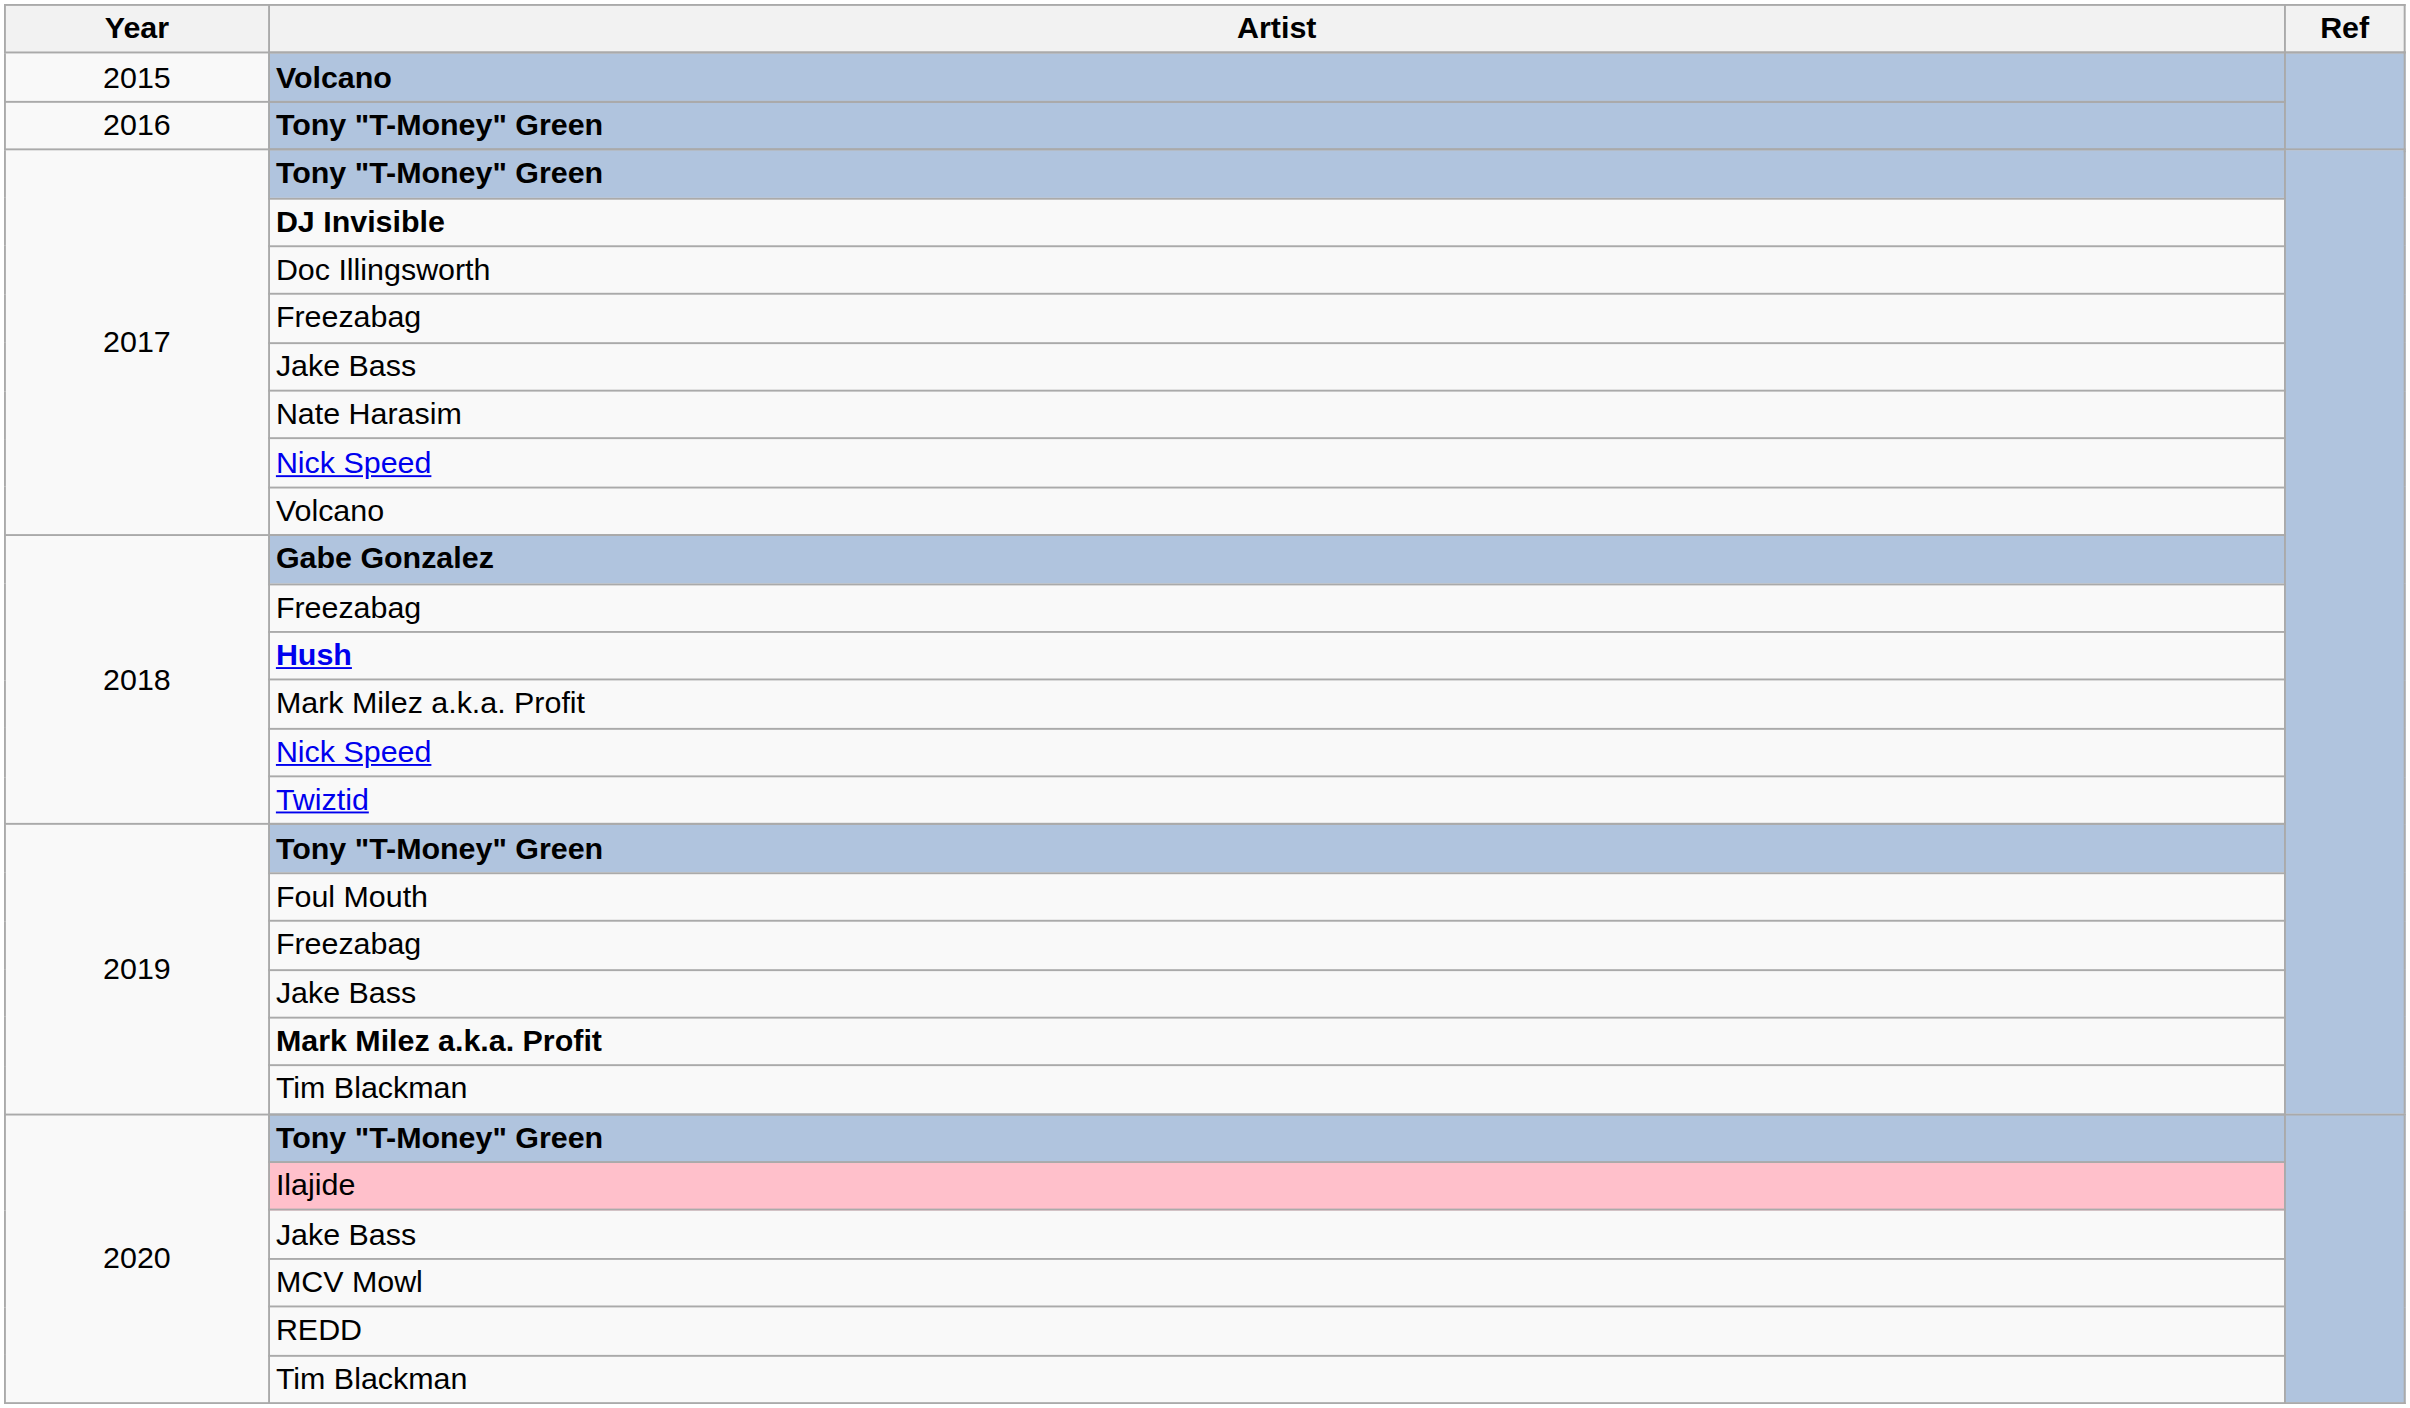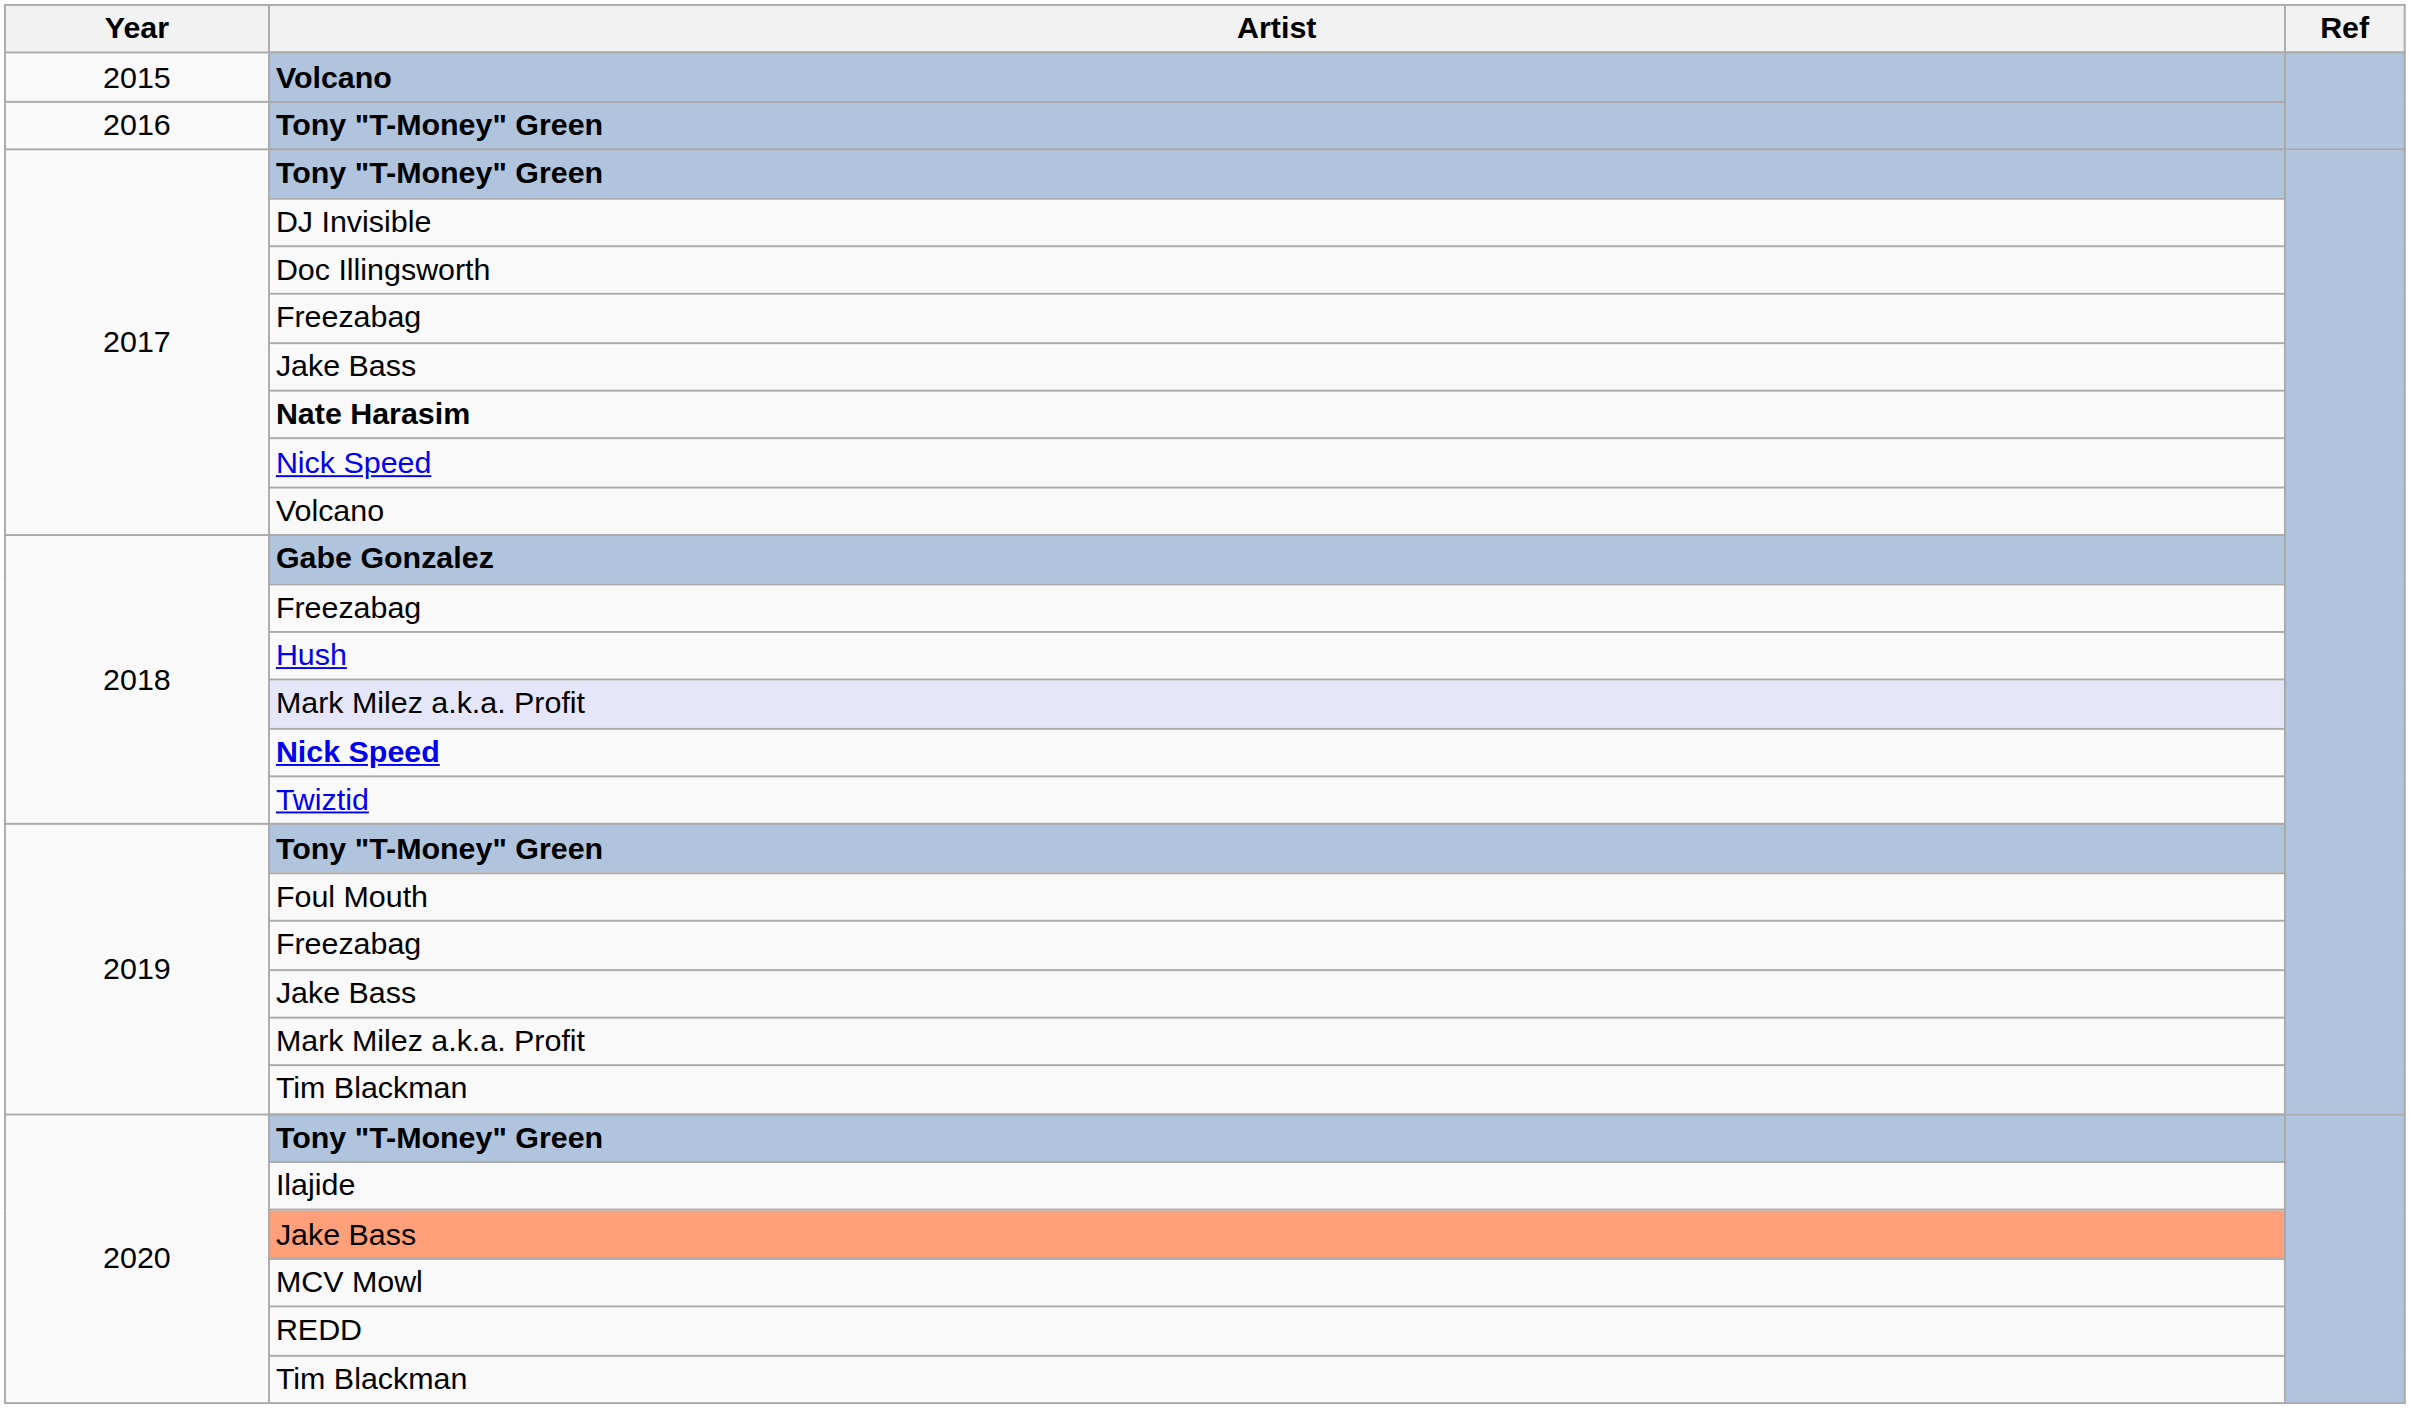DJ Invisible | Artist: bold -> normal
Nate Harasim | Artist: normal -> bold
Hush | Artist: bold -> normal
2018 / Mark Milez a.k.a. Profit | Artist: no background -> lavender background
2018 / Nick Speed | Artist: normal -> bold
2019 / Mark Milez a.k.a. Profit | Artist: bold -> normal
Ilajide | Artist: pink background -> no background
2020 / Jake Bass | Artist: no background -> lightsalmon background
